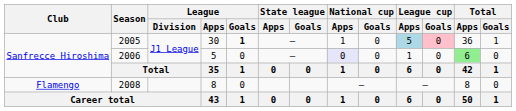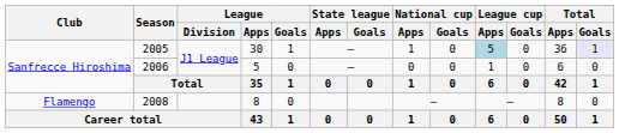2005 | League / Goals: bold -> normal
2005 | League cup / Goals: pink background -> no background
2005 | Total / Goals: no background -> lavender background
2006 | National cup / Apps: lavender background -> no background
2006 | Total / Apps: lightgreen background -> no background
